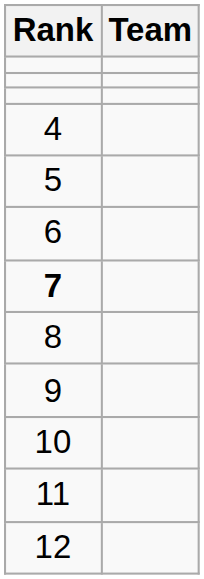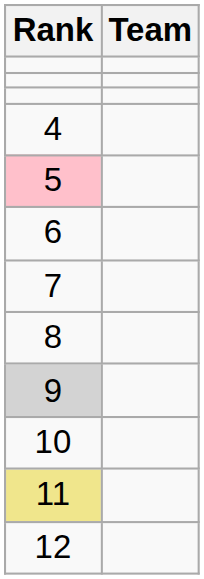row 6 | Rank: no background -> pink background
row 8 | Rank: bold -> normal
row 10 | Rank: no background -> lightgrey background
row 12 | Rank: no background -> khaki background
